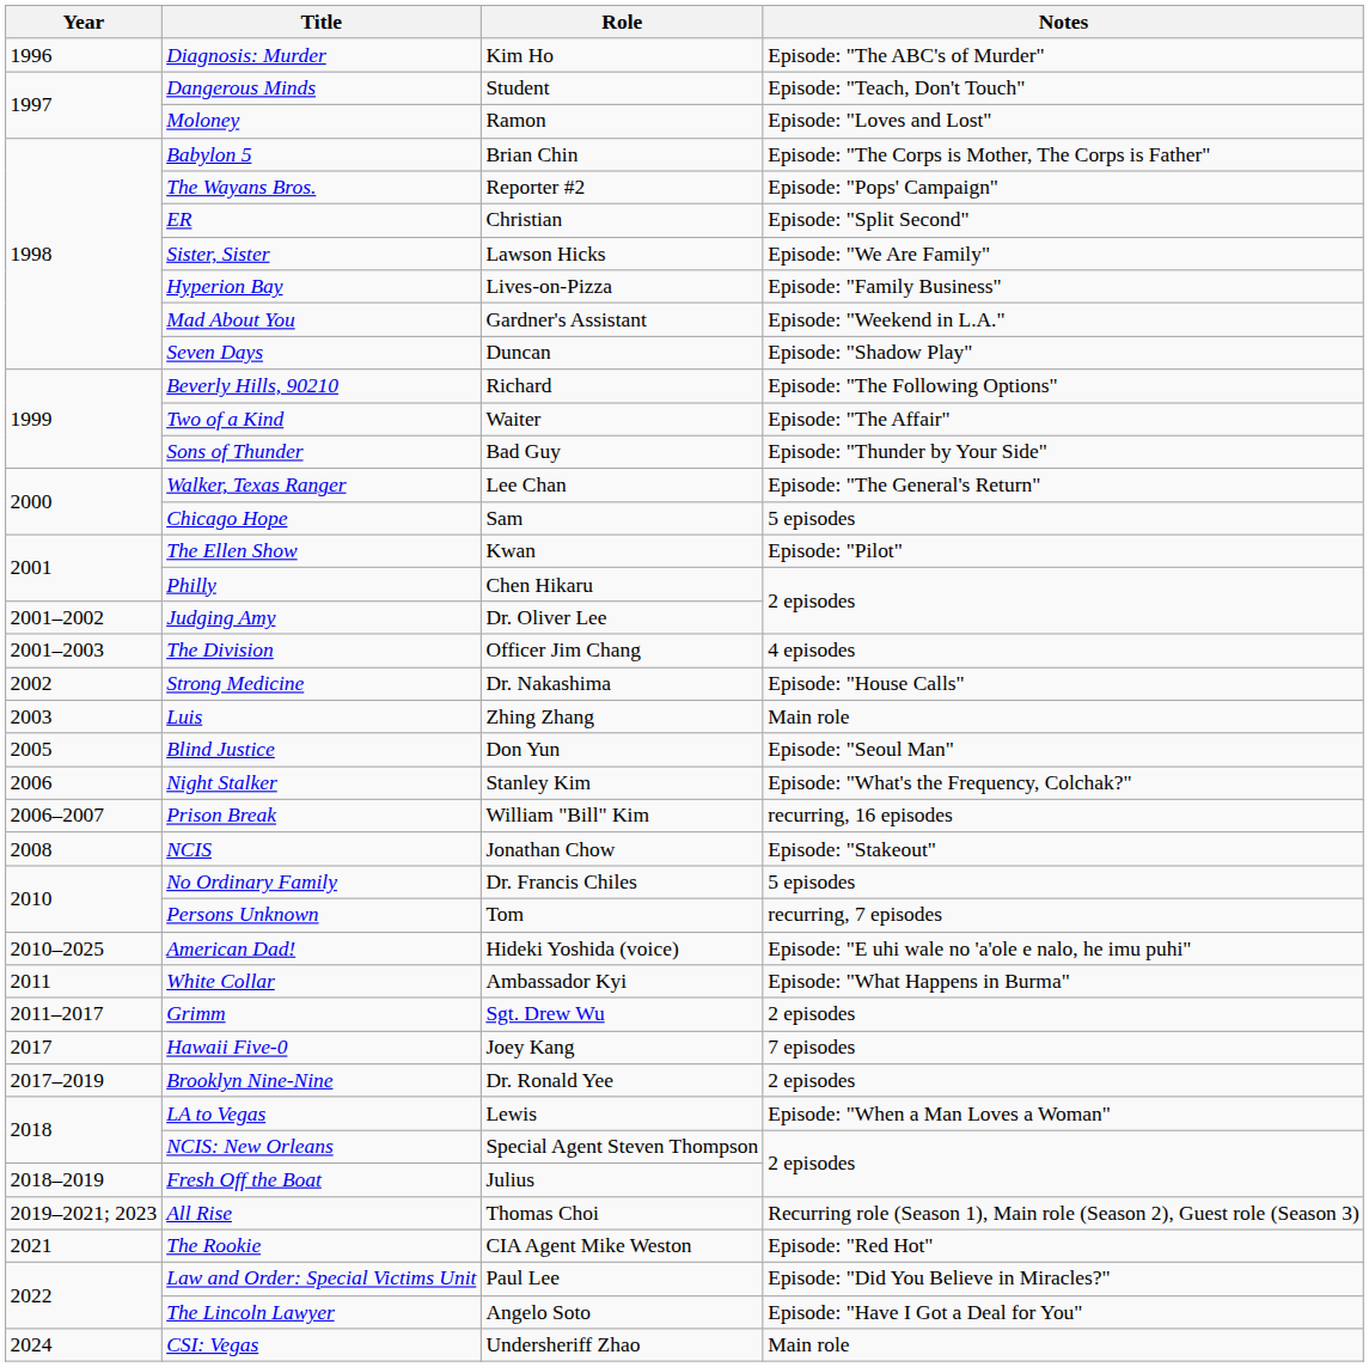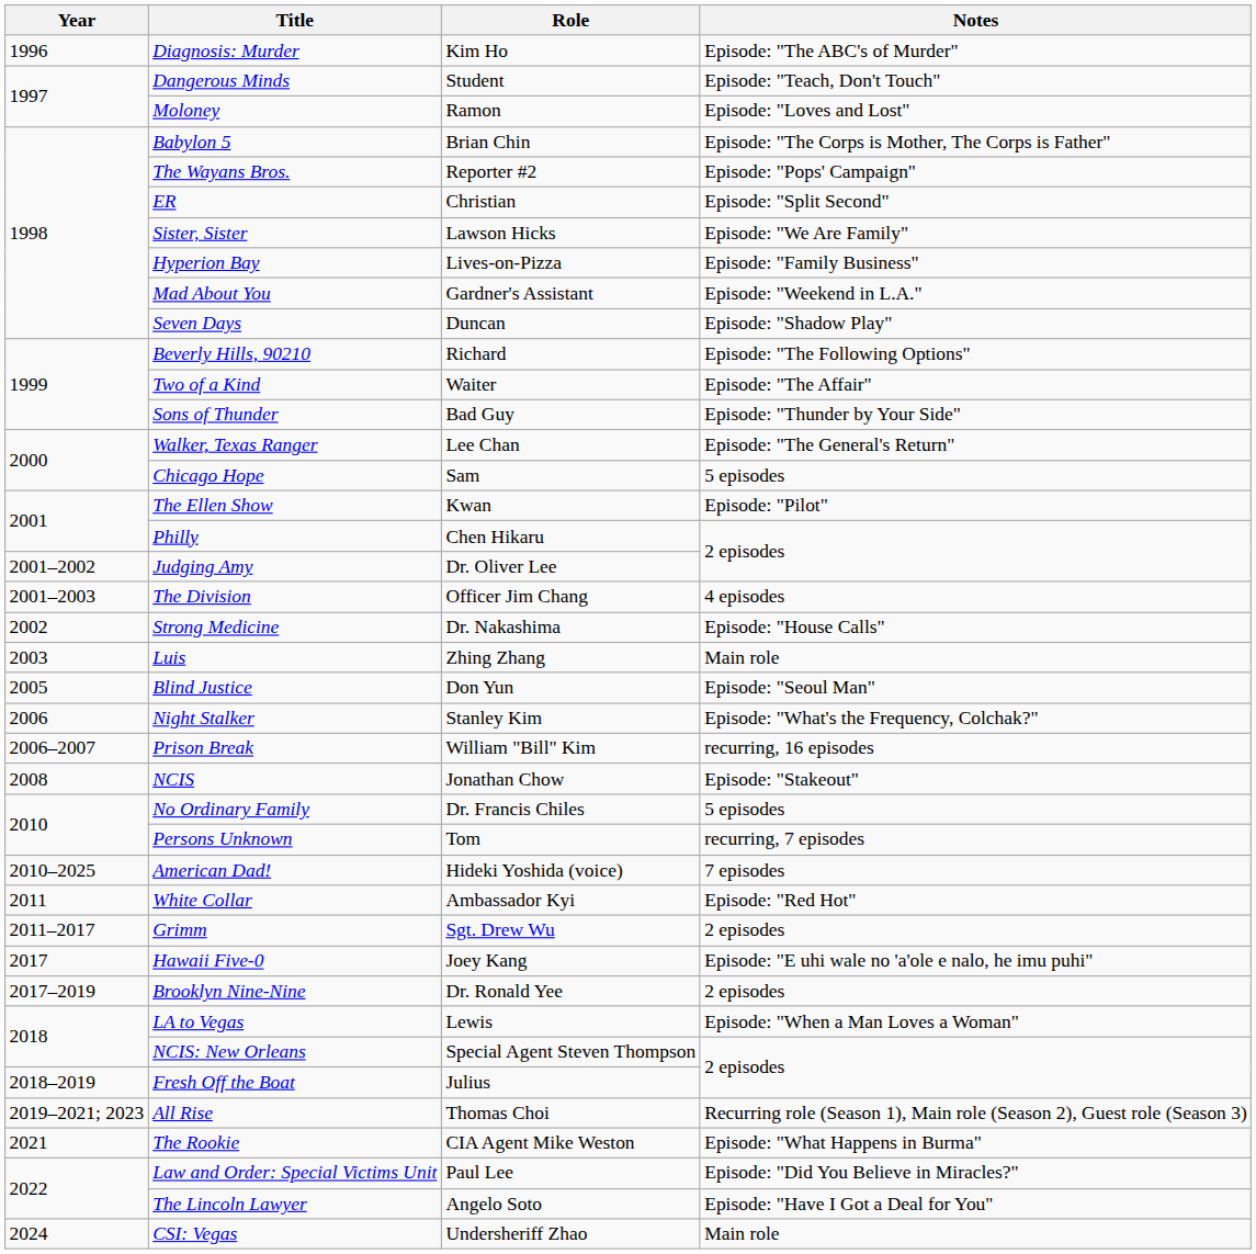American Dad! | Notes: Episode: "E uhi wale no 'a'ole e nalo, he imu puhi" -> 7 episodes
White Collar | Notes: Episode: "What Happens in Burma" -> Episode: "Red Hot"
Hawaii Five-0 | Notes: 7 episodes -> Episode: "E uhi wale no 'a'ole e nalo, he imu puhi"
The Rookie | Notes: Episode: "Red Hot" -> Episode: "What Happens in Burma"
